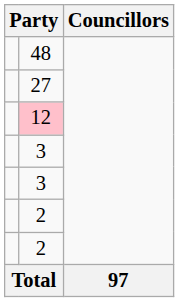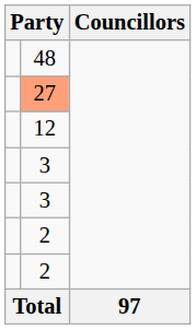27 | column 2: no background -> lightsalmon background
12 | column 2: pink background -> no background
